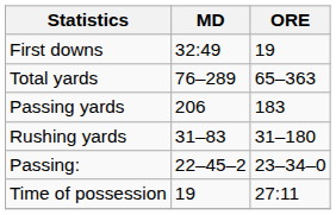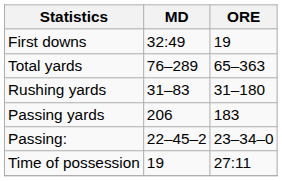rows swapped: Rushing yards <-> Passing yards
